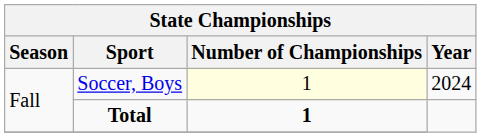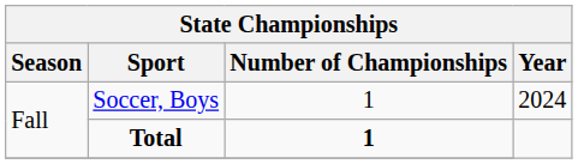Soccer, Boys | Number of Championships: lightyellow background -> no background
